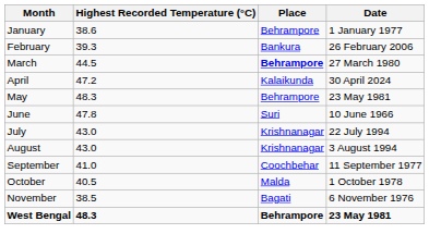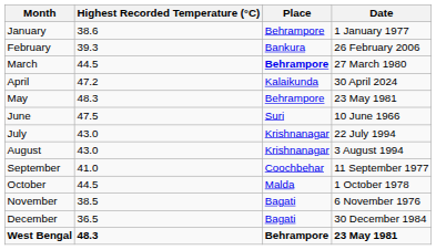June | Highest Recorded Temperature (°C): 47.8 -> 47.5
October | Highest Recorded Temperature (°C): 40.5 -> 44.5
+ row: December | 36.5 | Bagati | 30 December 1984
